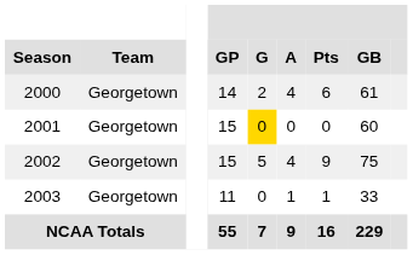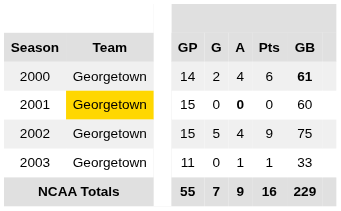2000 | GB: normal -> bold
2001 | Team: no background -> gold background
2001 | G: gold background -> no background
2001 | A: normal -> bold
